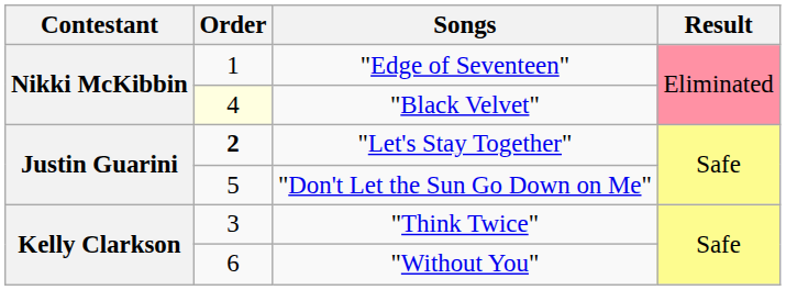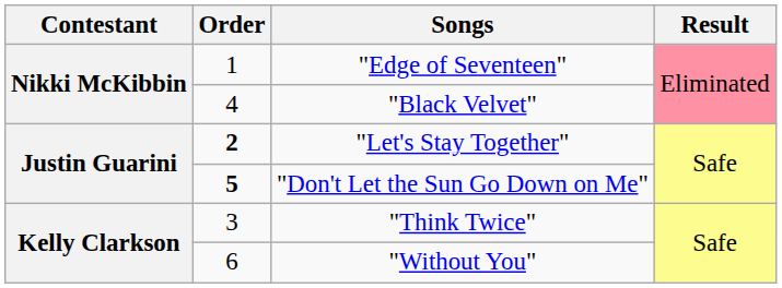"Black Velvet" | Order: lightyellow background -> no background
"Don't Let the Sun Go Down on Me" | Order: normal -> bold
